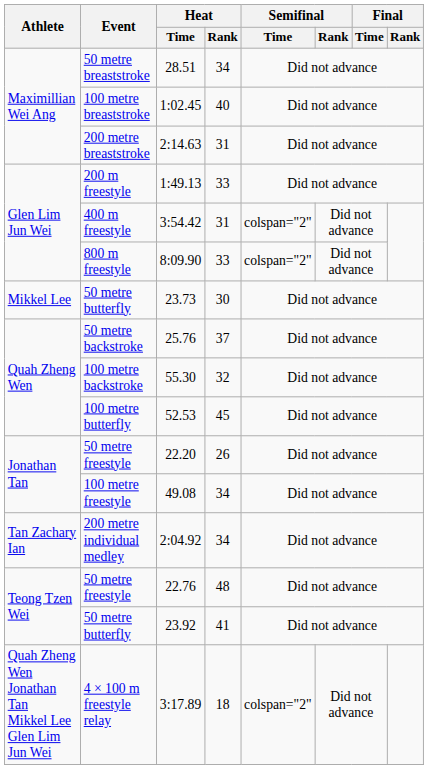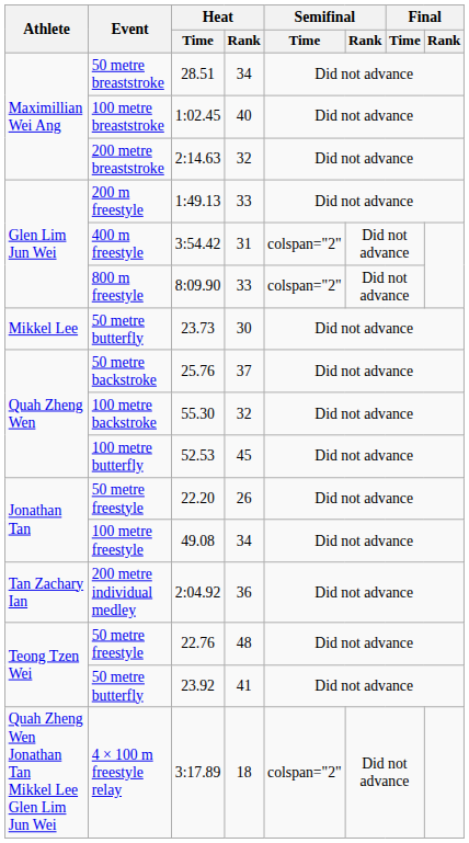2:14.63 | Heat / Rank: 31 -> 32
2:04.92 | Heat / Rank: 34 -> 36
